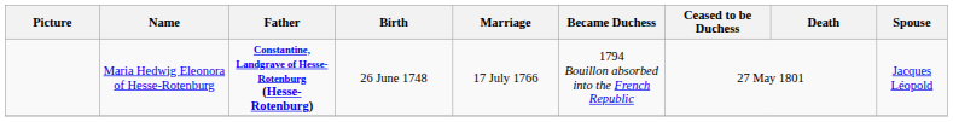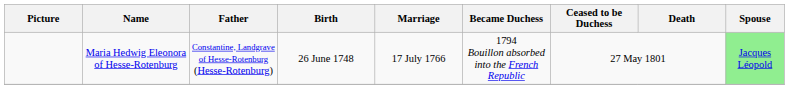Maria Hedwig Eleonora of Hesse-Rotenburg | Father: bold -> normal
Maria Hedwig Eleonora of Hesse-Rotenburg | Spouse: no background -> lightgreen background
